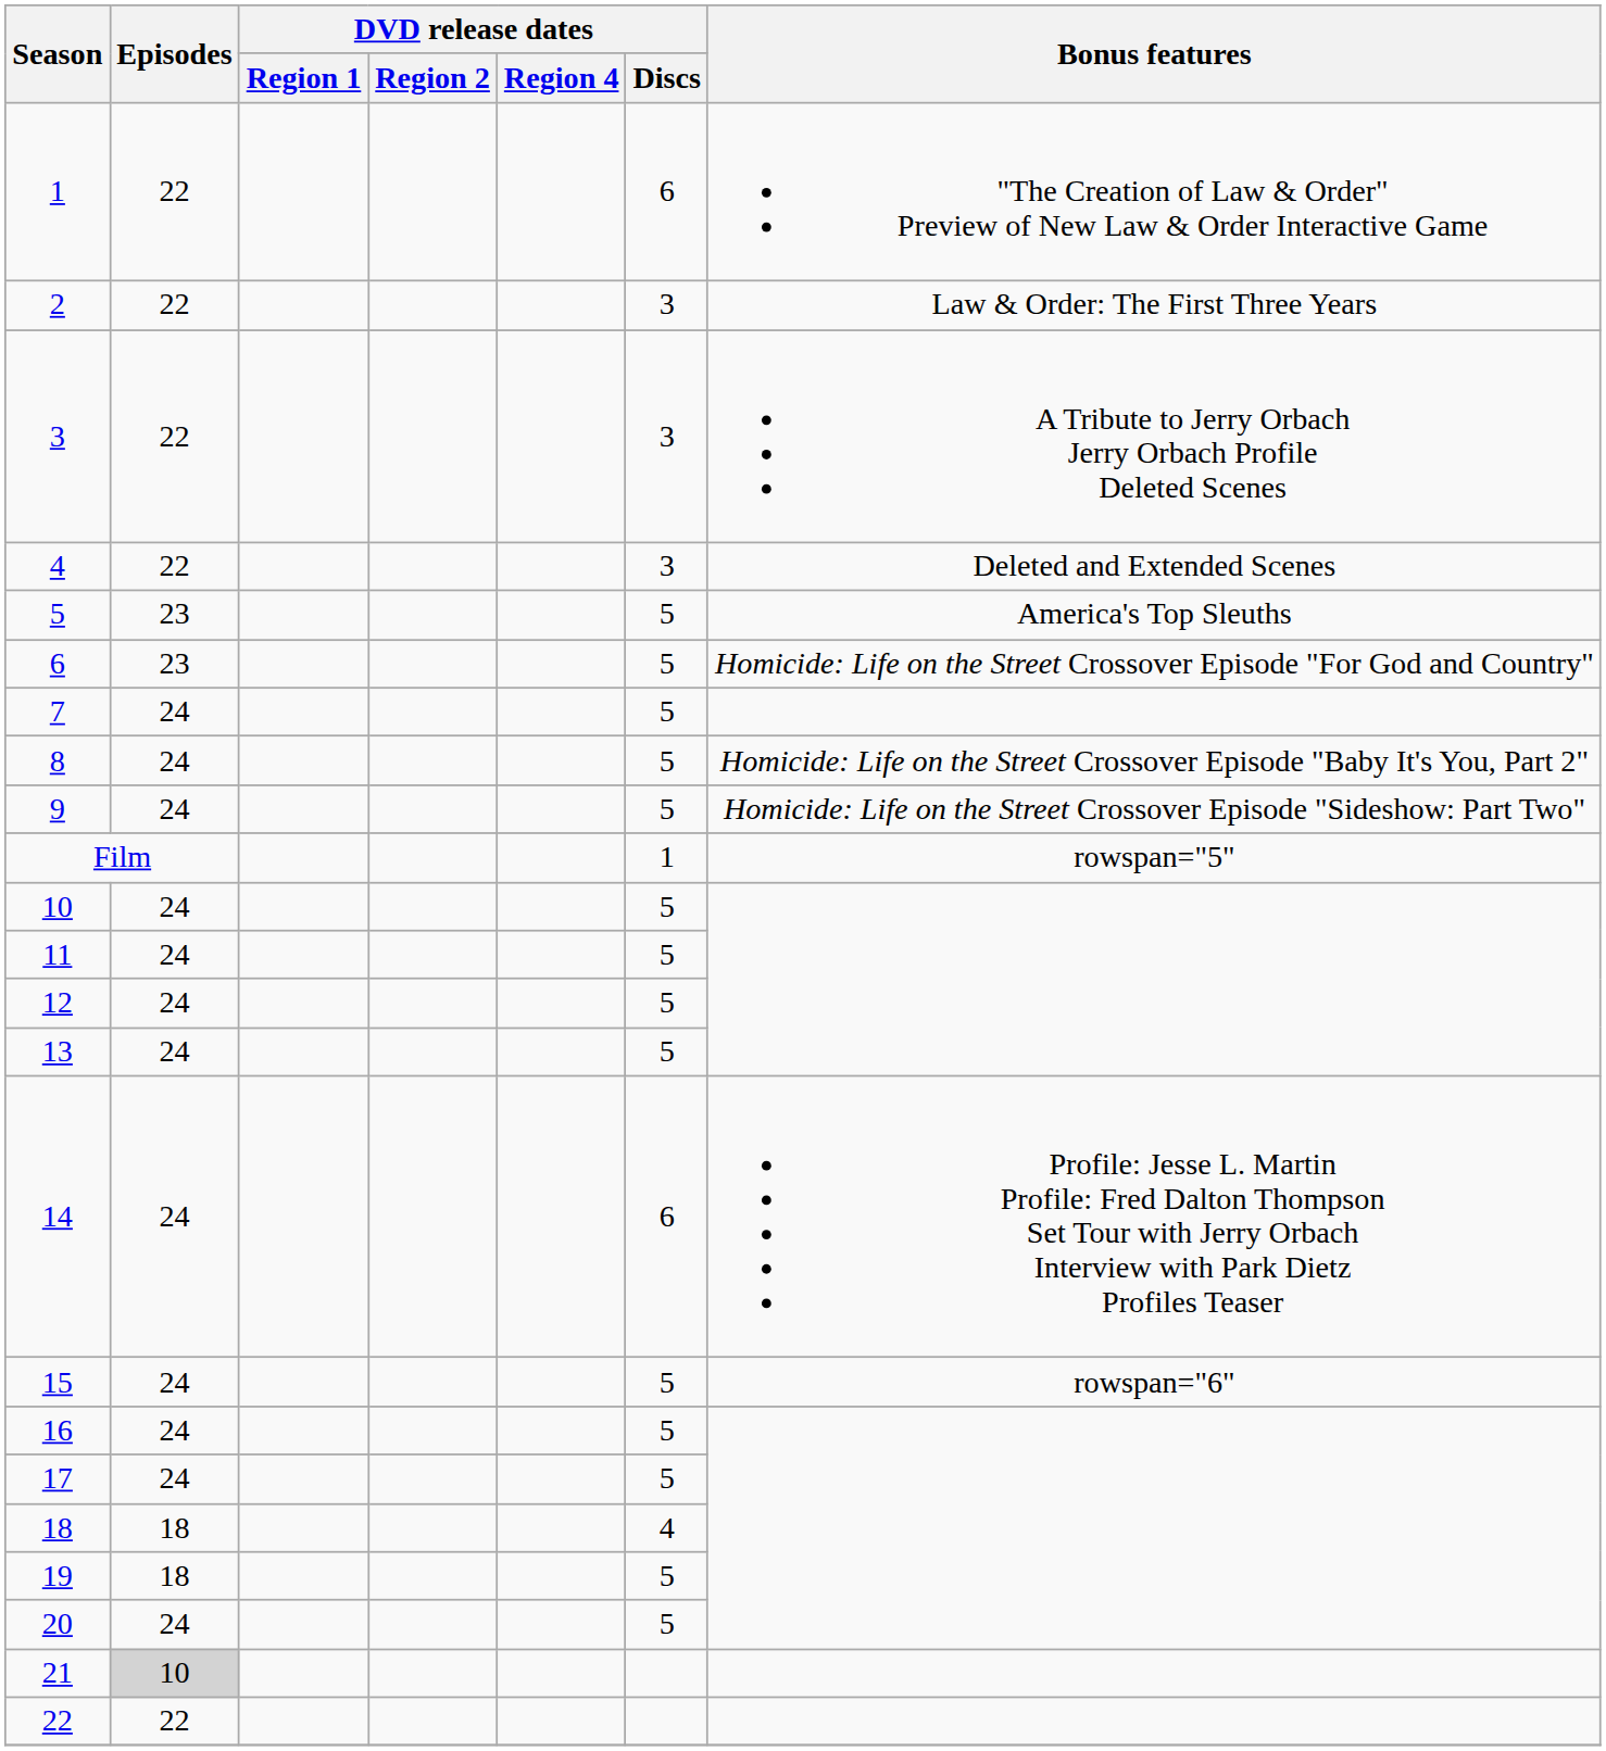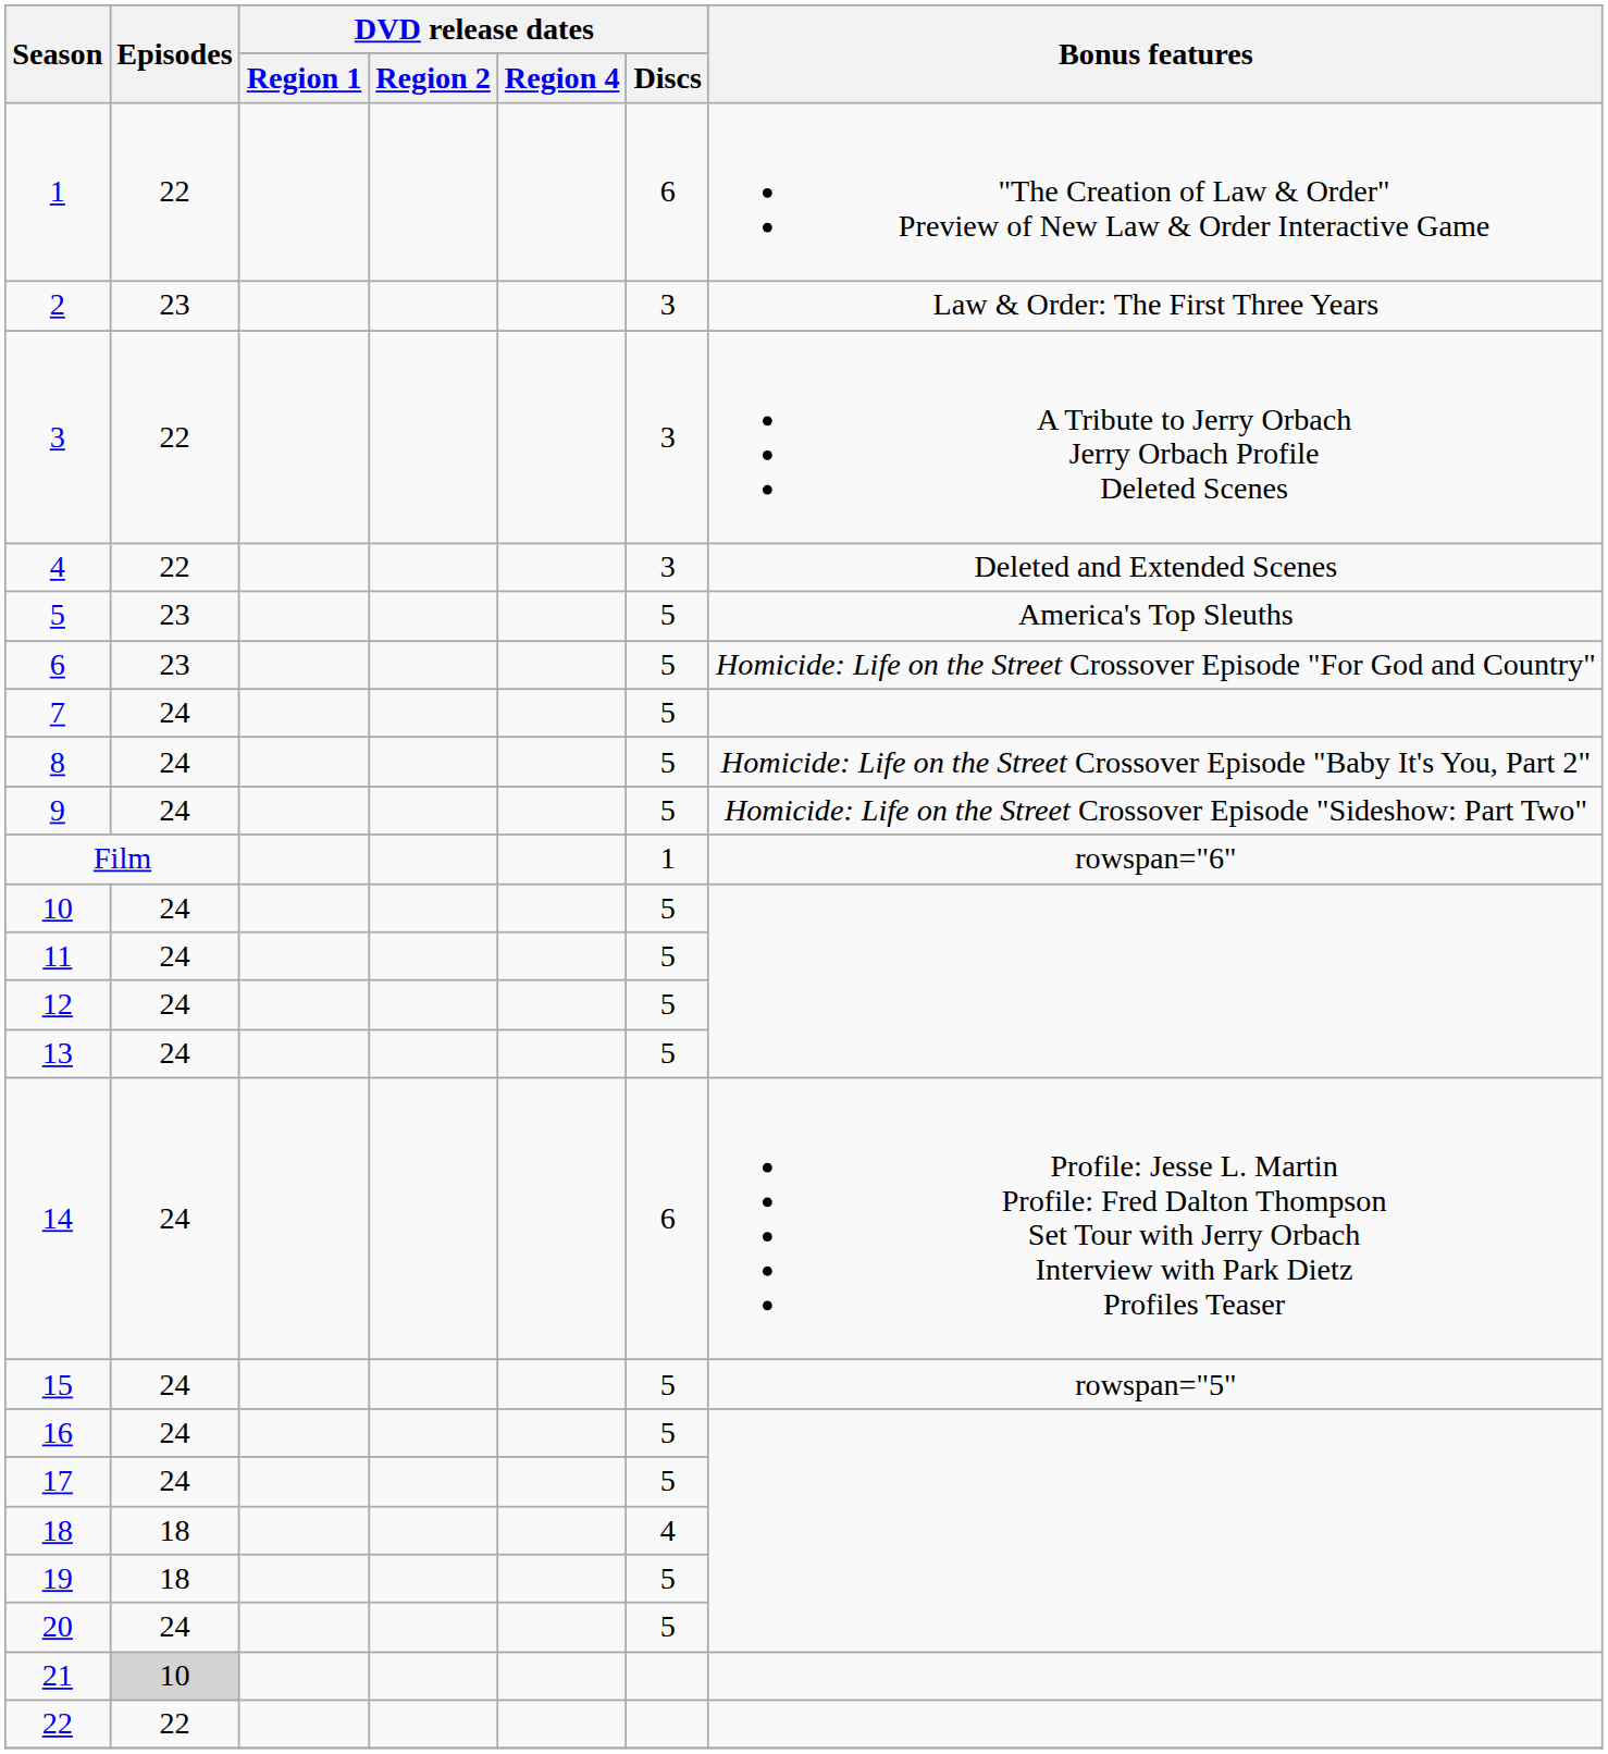2 | Episodes: 22 -> 23
Film | Bonus features: rowspan="5" -> rowspan="6"
15 | Bonus features: rowspan="6" -> rowspan="5"
